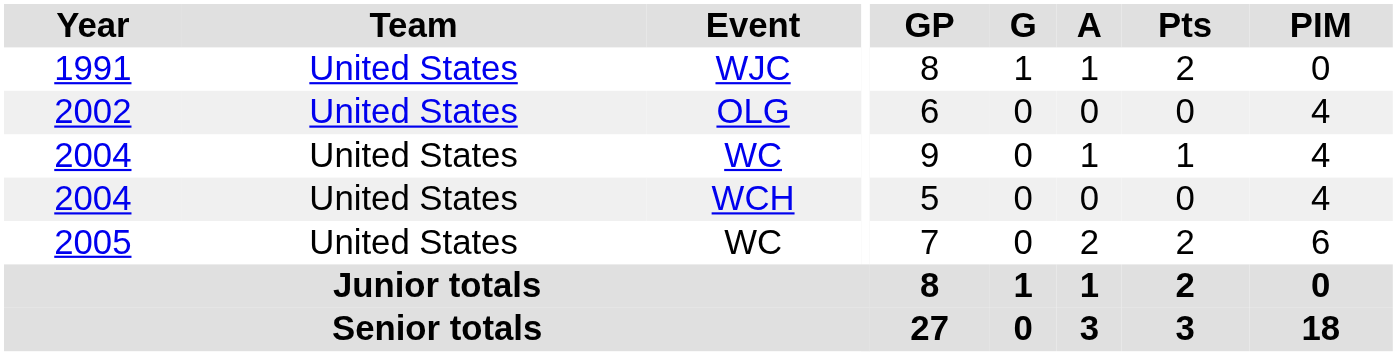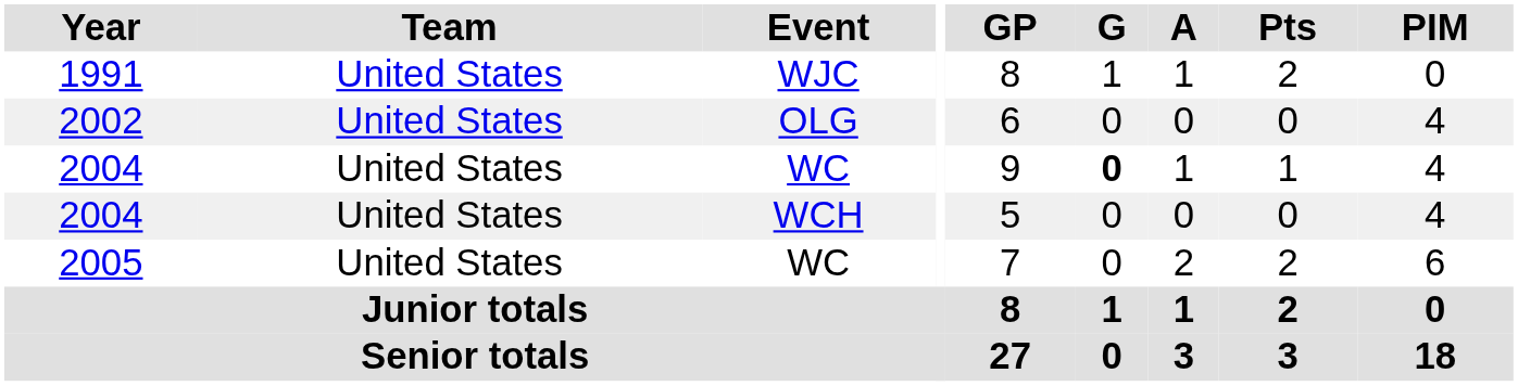2004 / WC | G: normal -> bold
